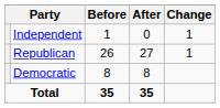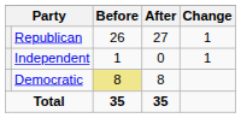rows swapped: Republican <-> Independent
Democratic | Before: no background -> khaki background
